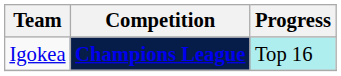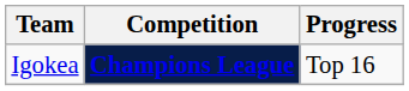Igokea | Progress: paleturquoise background -> no background
